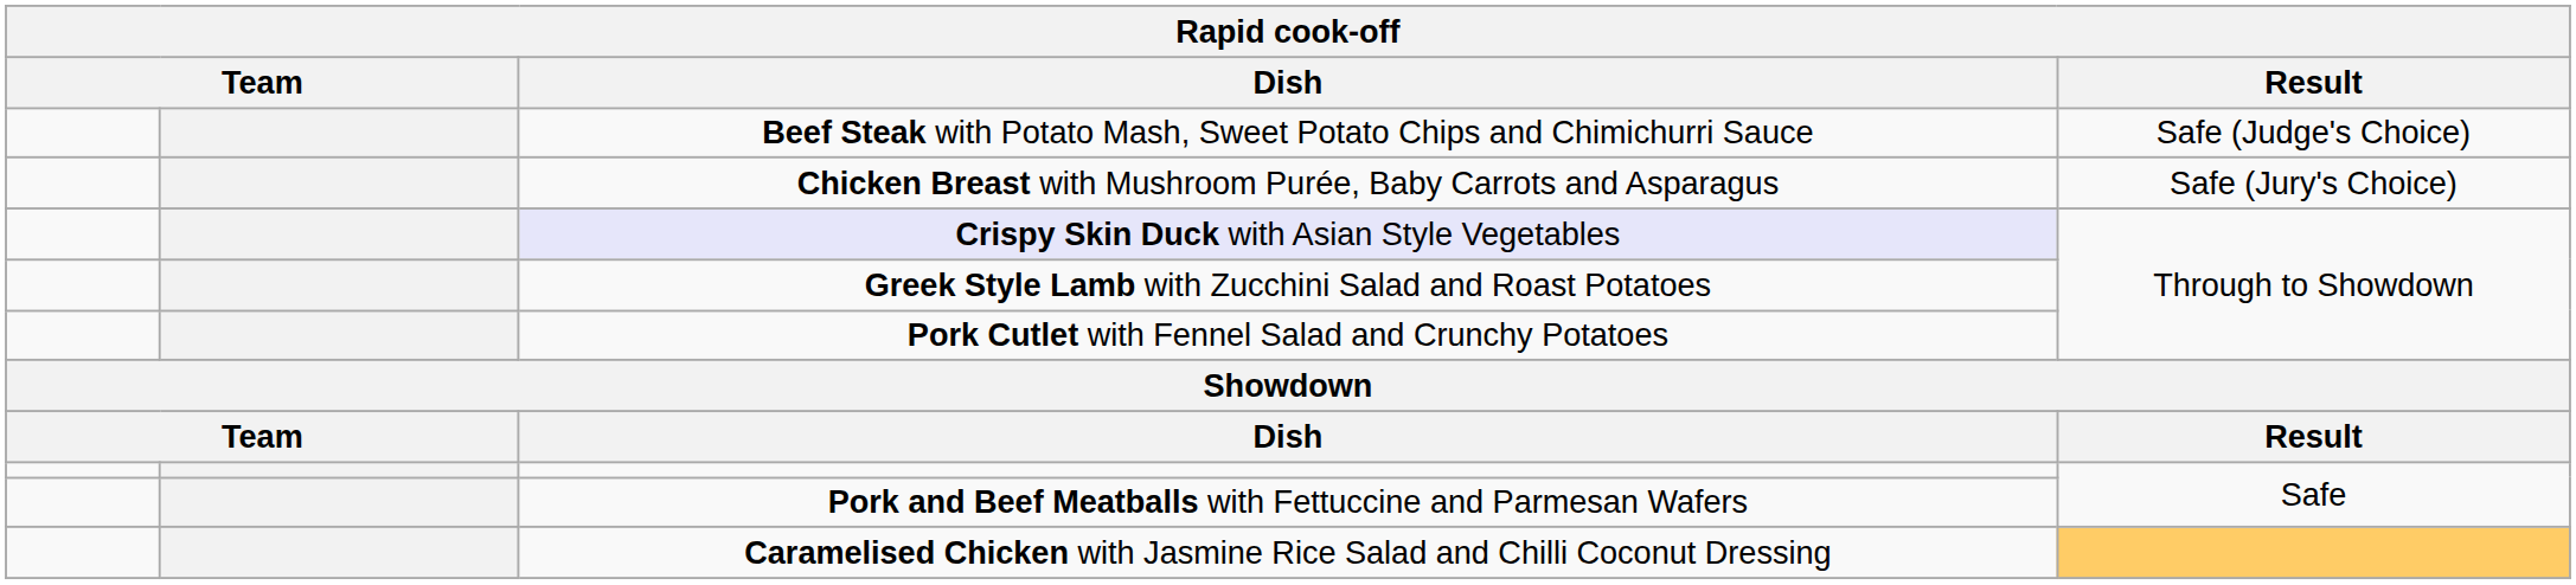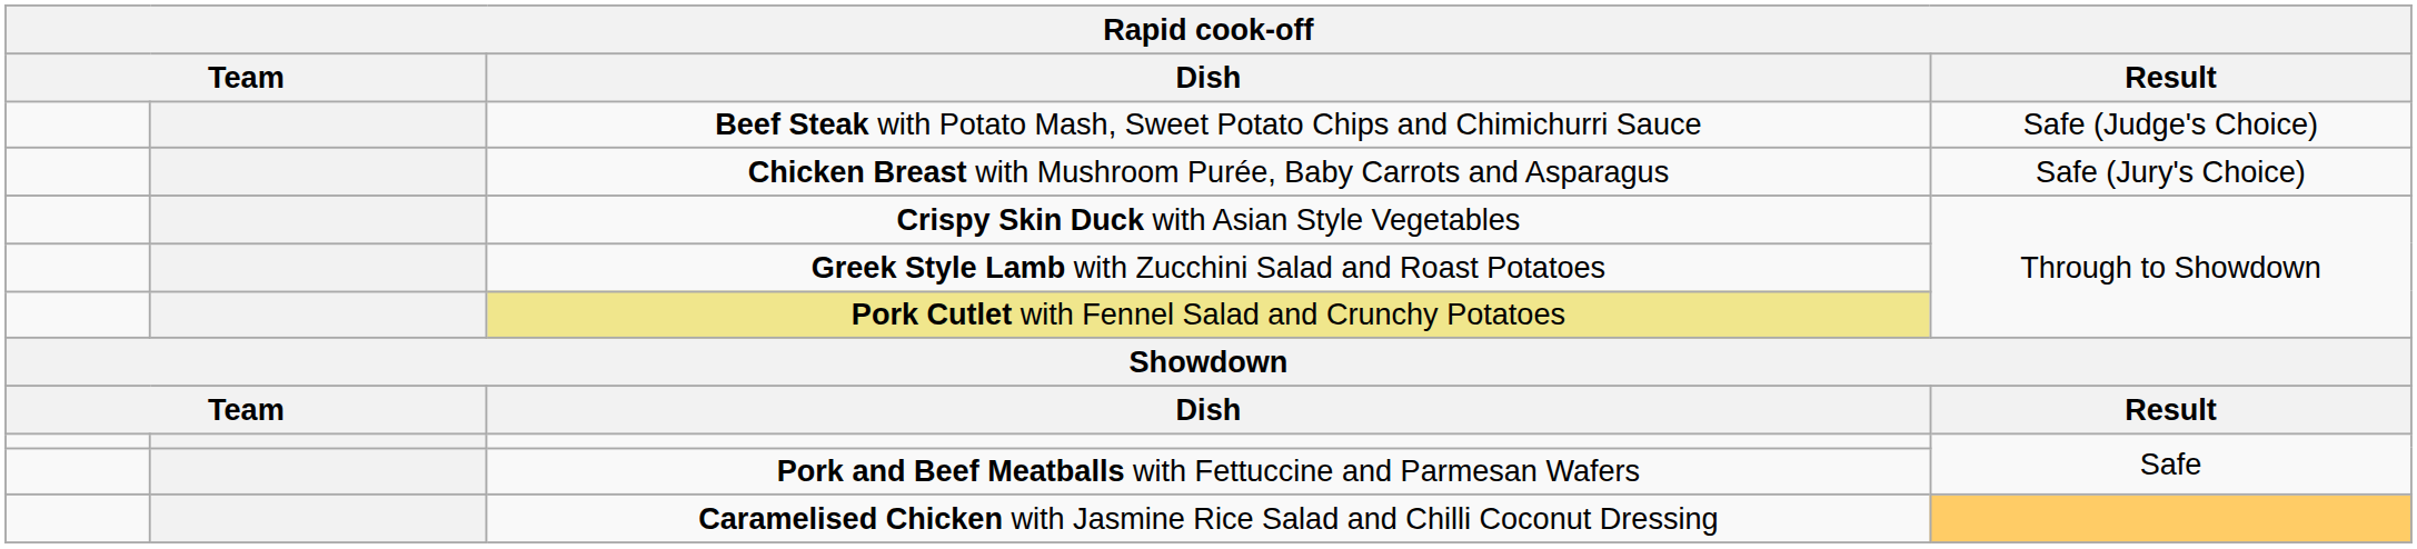Crispy Skin Duck with Asian Style Vegetables | Dish: lavender background -> no background
Pork Cutlet with Fennel Salad and Crunchy Potatoes | Dish: no background -> khaki background
